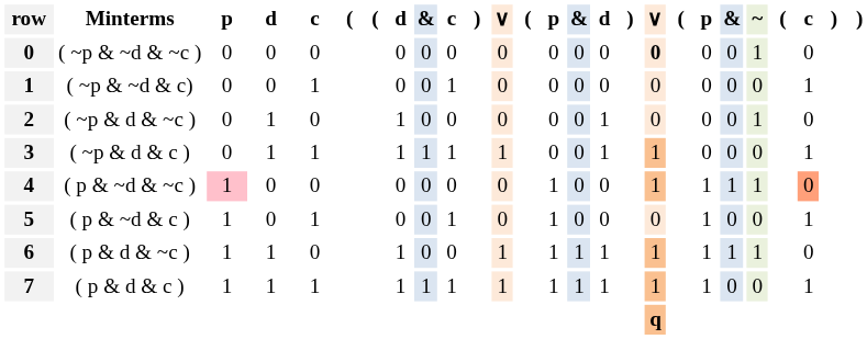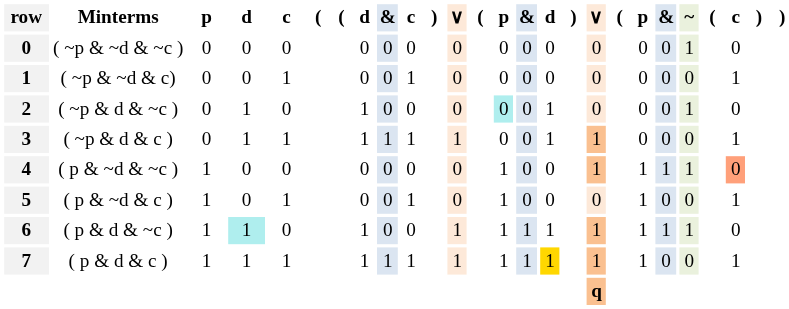( ~p & ~d & ~c ) | column 18: bold -> normal
( ~p & d & ~c ) | column 14: no background -> paleturquoise background
( p & ~d & ~c ) | column 3: pink background -> no background
( p & d & ~c ) | column 4: no background -> paleturquoise background
( p & d & c ) | column 16: no background -> gold background
